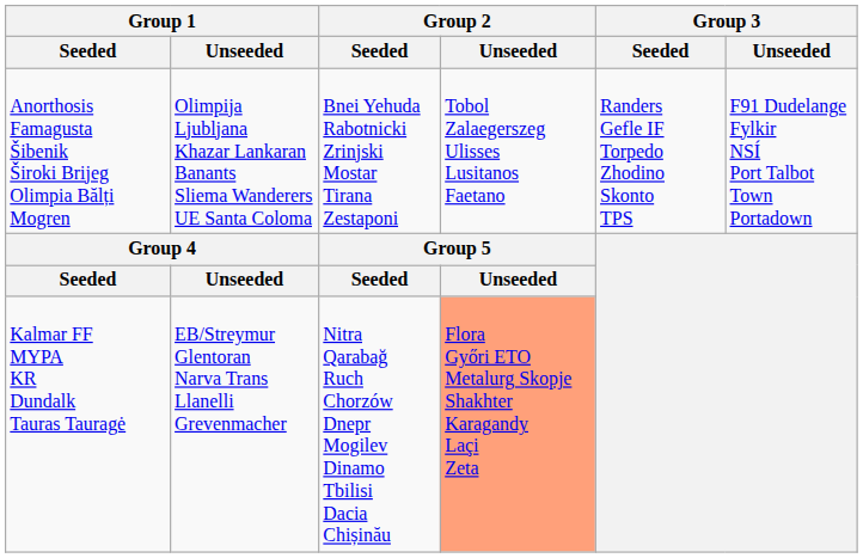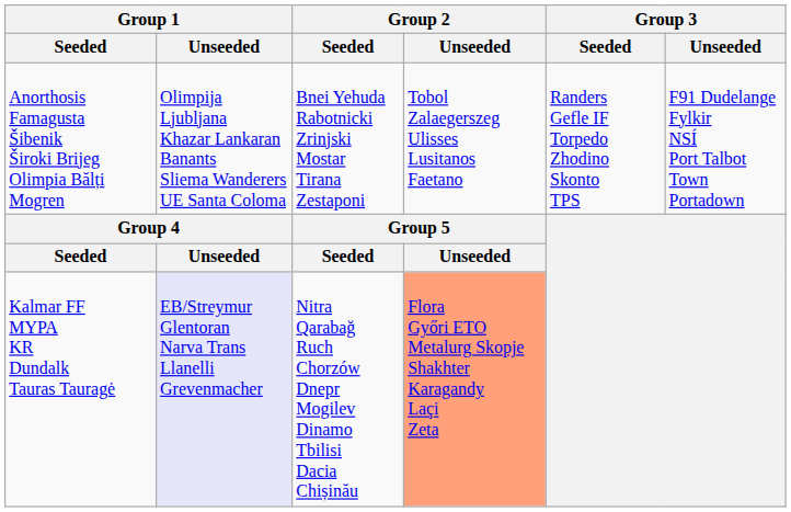Kalmar FF MYPA KR Dundalk Tauras Tauragė | Group 1 / Unseeded: no background -> lavender background
